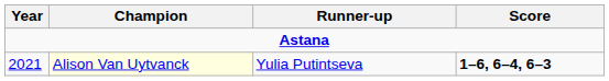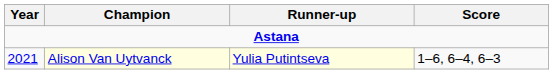2021 | Runner-up: no background -> lightyellow background
2021 | Score: bold -> normal
